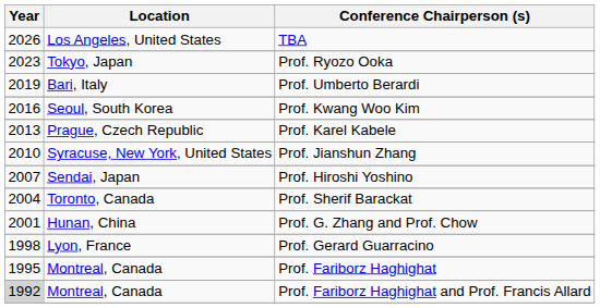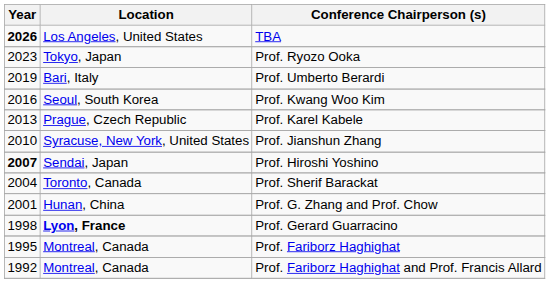TBA | Year: normal -> bold
Prof. Hiroshi Yoshino | Year: normal -> bold
Prof. Gerard Guarracino | Location: normal -> bold
Prof. Fariborz Haghighat and Prof. Francis Allard | Year: lightgrey background -> no background
